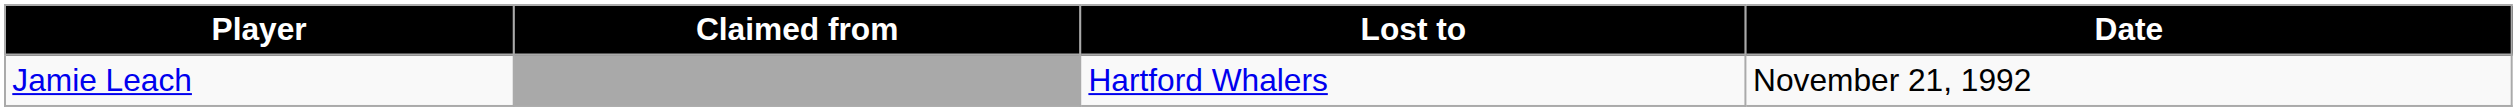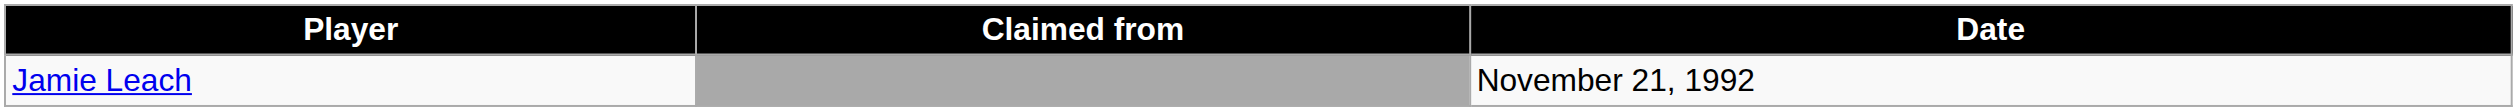- column: Lost to | Hartford Whalers
